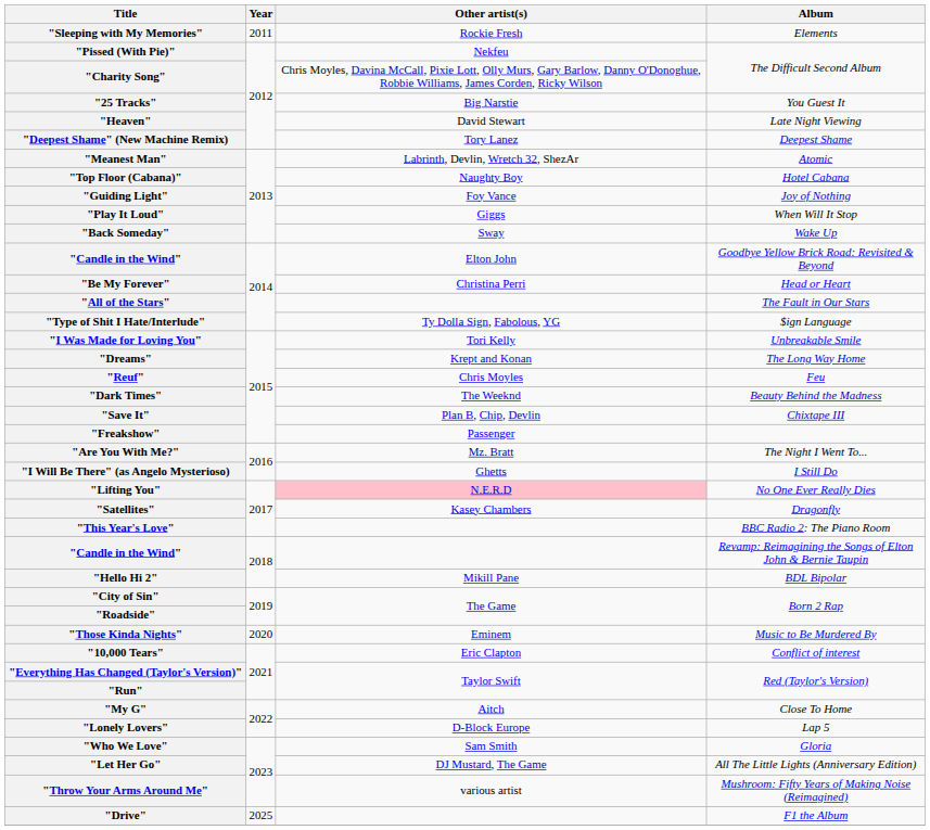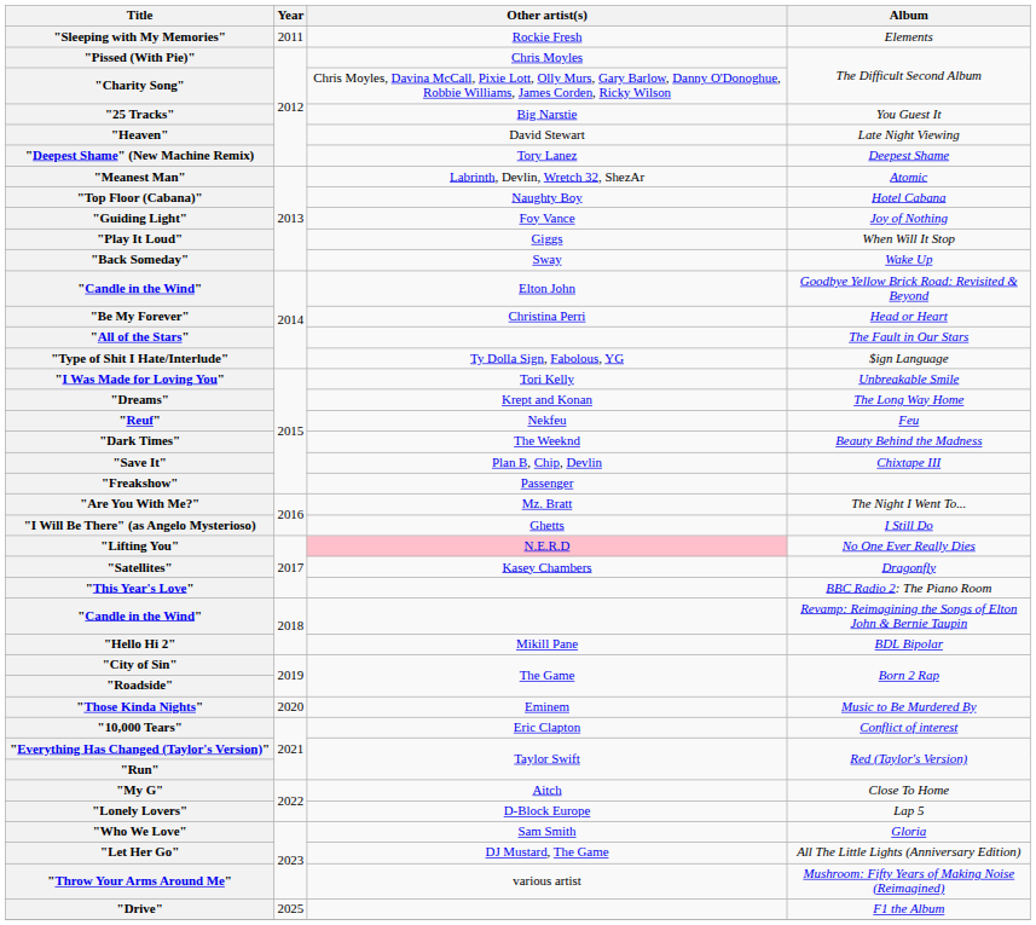"Pissed (With Pie)" | Other artist(s): Nekfeu -> Chris Moyles
"Reuf" | Other artist(s): Chris Moyles -> Nekfeu
